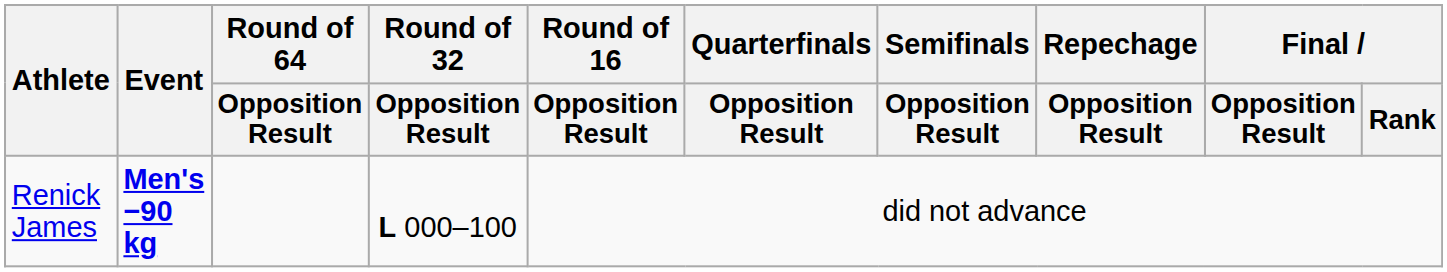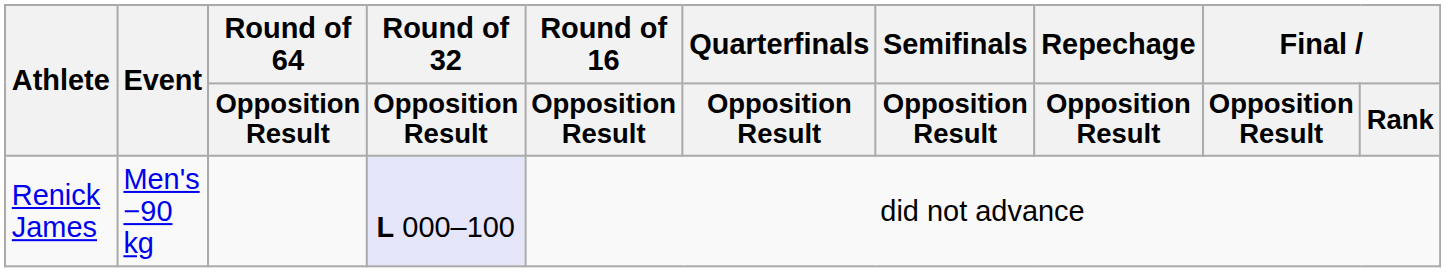Renick James | Event: bold -> normal
Renick James | Round of 32 / Opposition Result: no background -> lavender background
